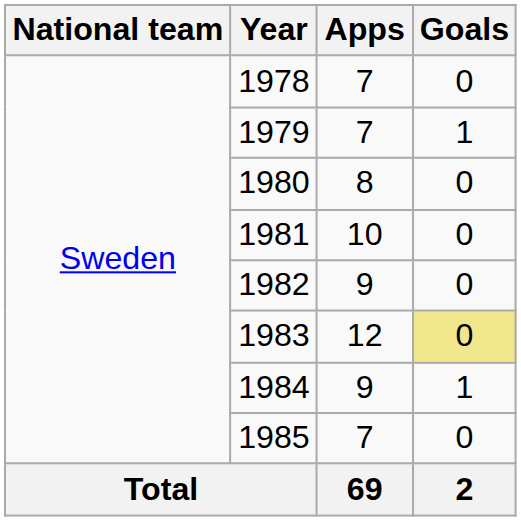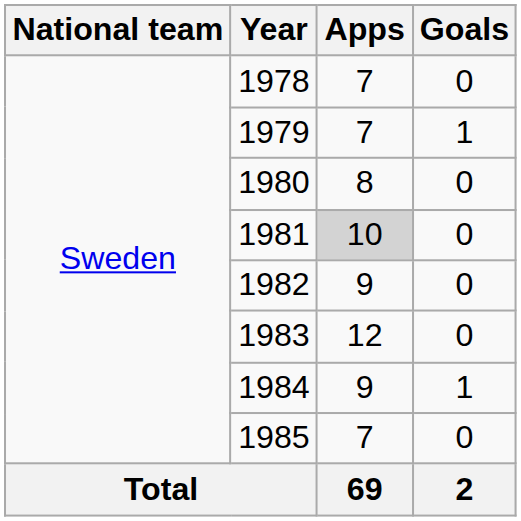1981 | Apps: no background -> lightgrey background
1983 | Goals: khaki background -> no background
